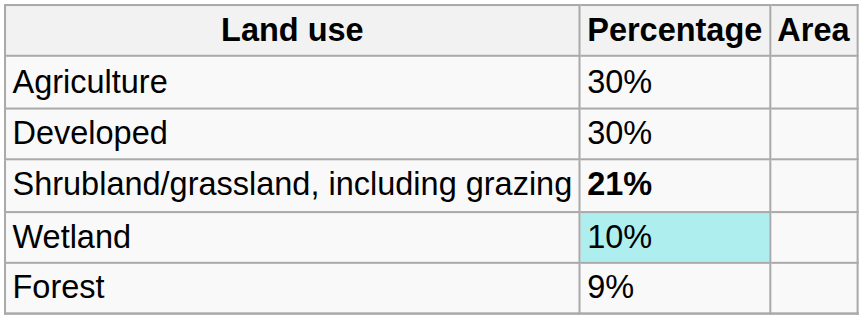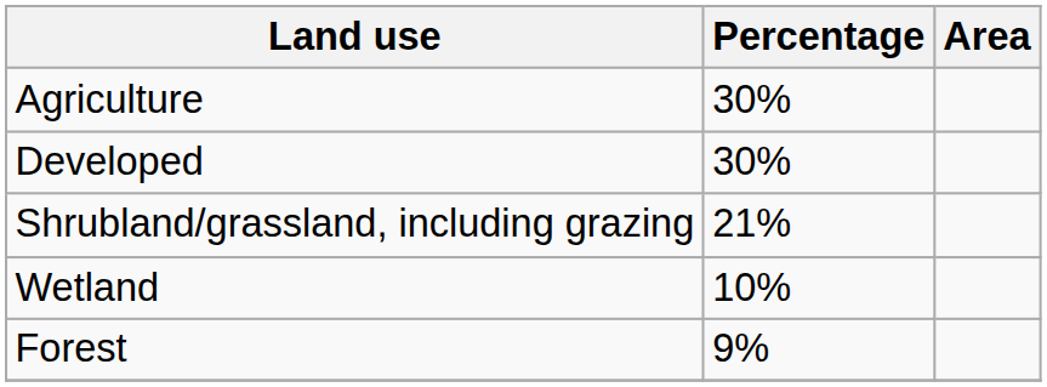Shrubland/grassland, including grazing | Percentage: bold -> normal
Wetland | Percentage: paleturquoise background -> no background
